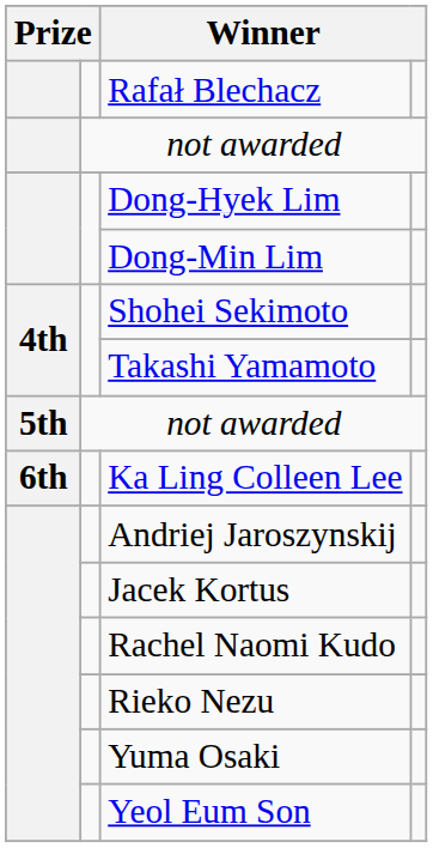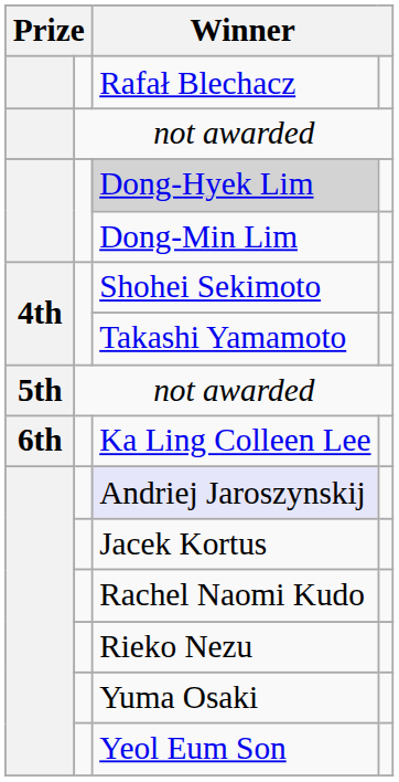Dong-Hyek Lim | column 3: no background -> lightgrey background
Andriej Jaroszynskij | column 3: no background -> lavender background
